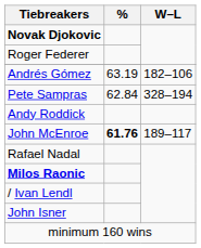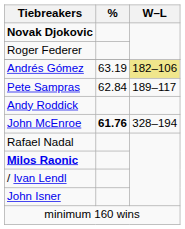Andrés Gómez | W–L: no background -> khaki background
Pete Sampras | W–L: 328–194 -> 189–117
John McEnroe | W–L: 189–117 -> 328–194
